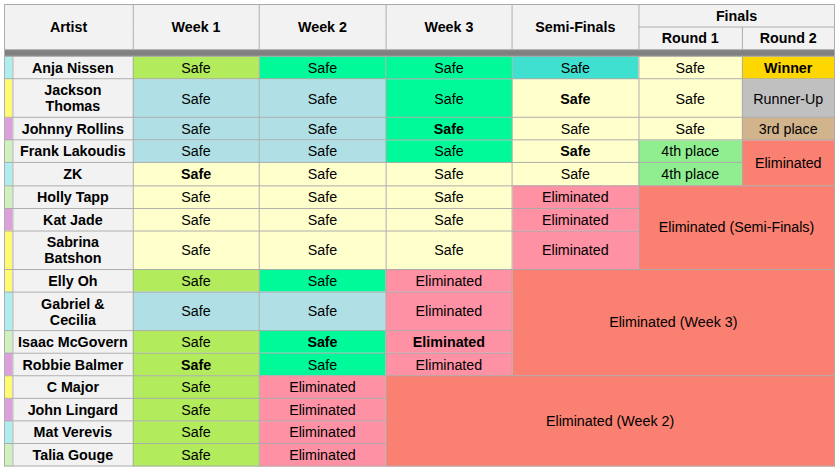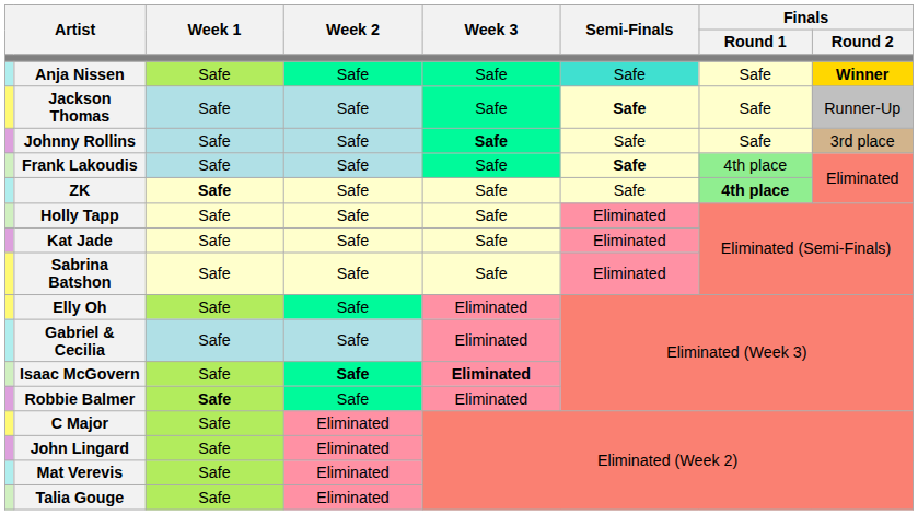ZK | Finals / Round 1: normal -> bold
